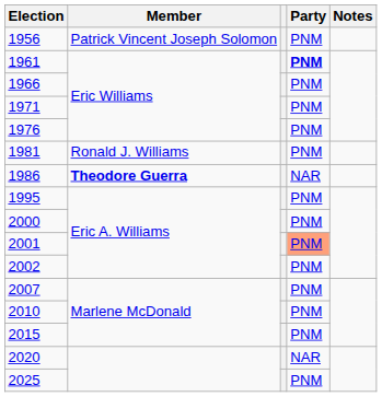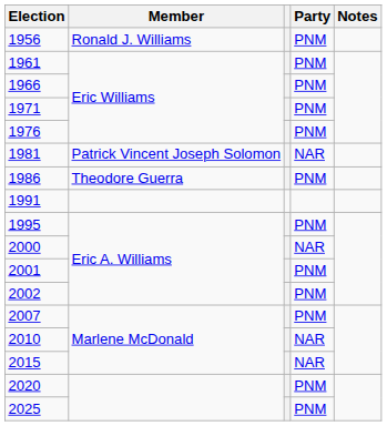1956 | Member: Patrick Vincent Joseph Solomon -> Ronald J. Williams
1961 | Party: bold -> normal
1981 | Member: Ronald J. Williams -> Patrick Vincent Joseph Solomon
1981 | Party: PNM -> NAR
1986 | Member: bold -> normal
1986 | Party: NAR -> PNM
+ row: 1991
2000 | Party: PNM -> NAR
2001 | Party: lightsalmon background -> no background
2010 | Party: PNM -> NAR
2015 | Party: PNM -> NAR
2020 | Party: NAR -> PNM
